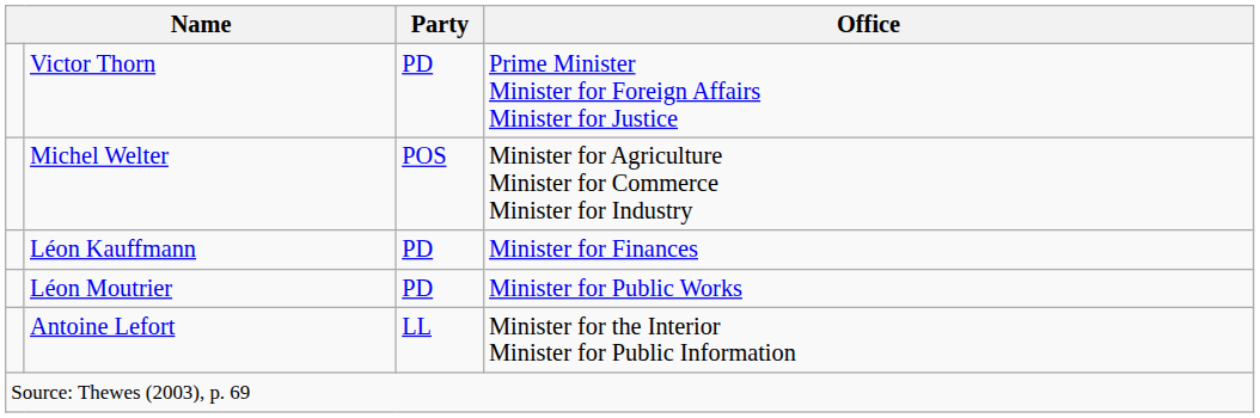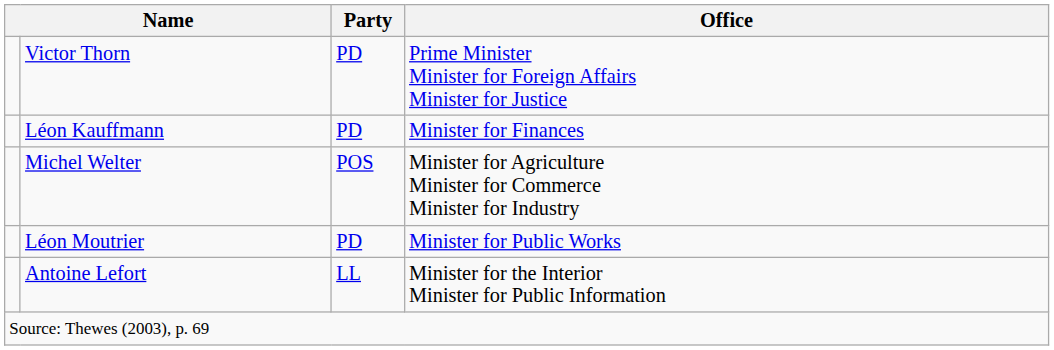rows swapped: Michel Welter <-> Léon Kauffmann
